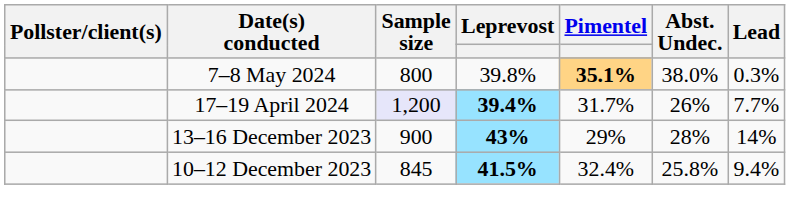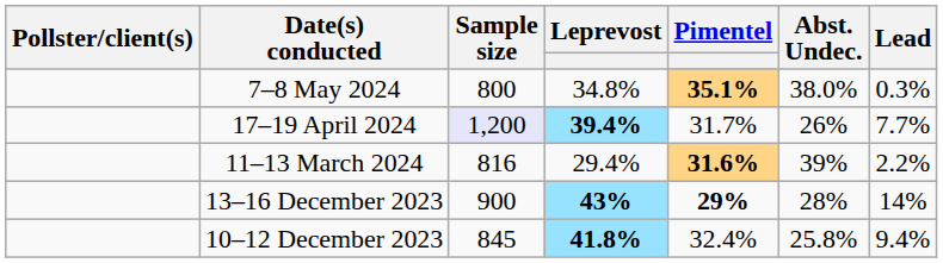7–8 May 2024 | Leprevost: 39.8% -> 34.8%
+ row: 11–13 March 2024 | 816 | 29.4% | 31.6% | 39% | 2.2%
13–16 December 2023 | Pimentel: normal -> bold
10–12 December 2023 | Leprevost: 41.5% -> 41.8%
